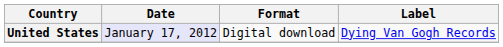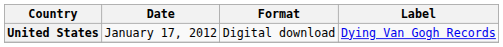United States | Date: lavender background -> no background
